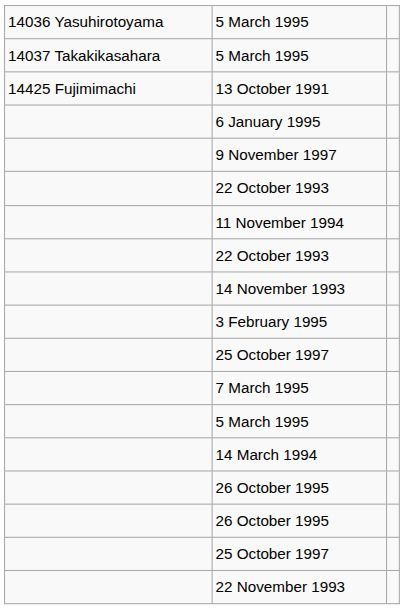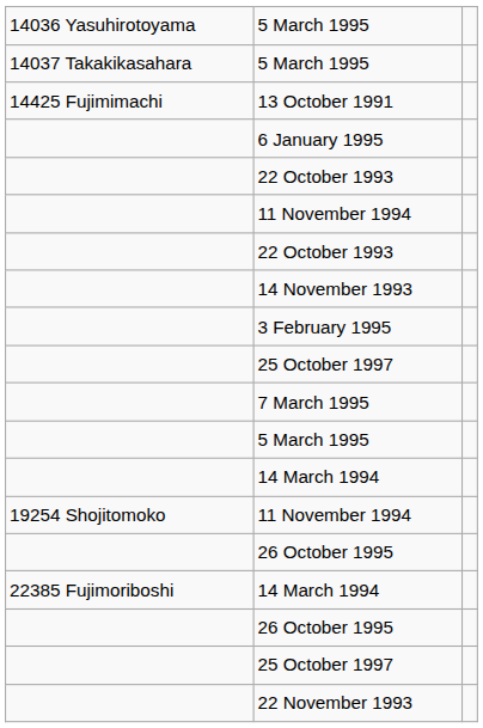- row: 9 November 1997
+ row: 19254 Shojitomoko | 11 November 1994
+ row: 22385 Fujimoriboshi | 14 March 1994
